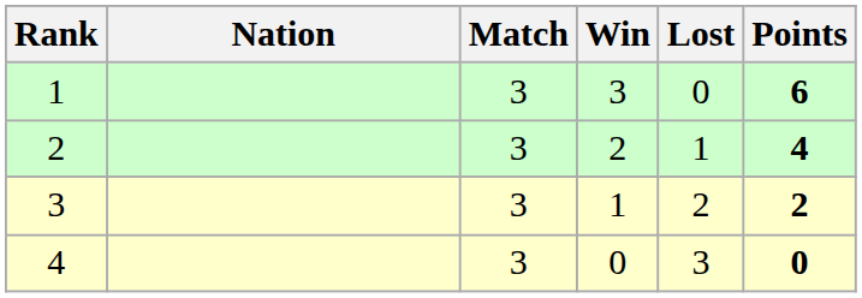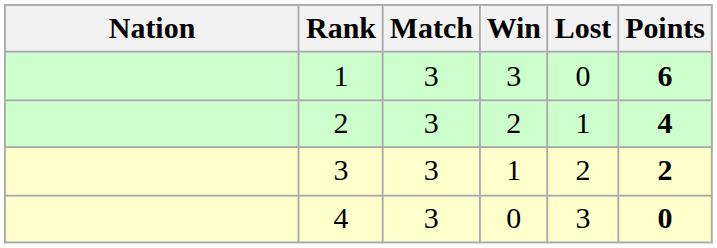columns swapped: Rank <-> Nation
